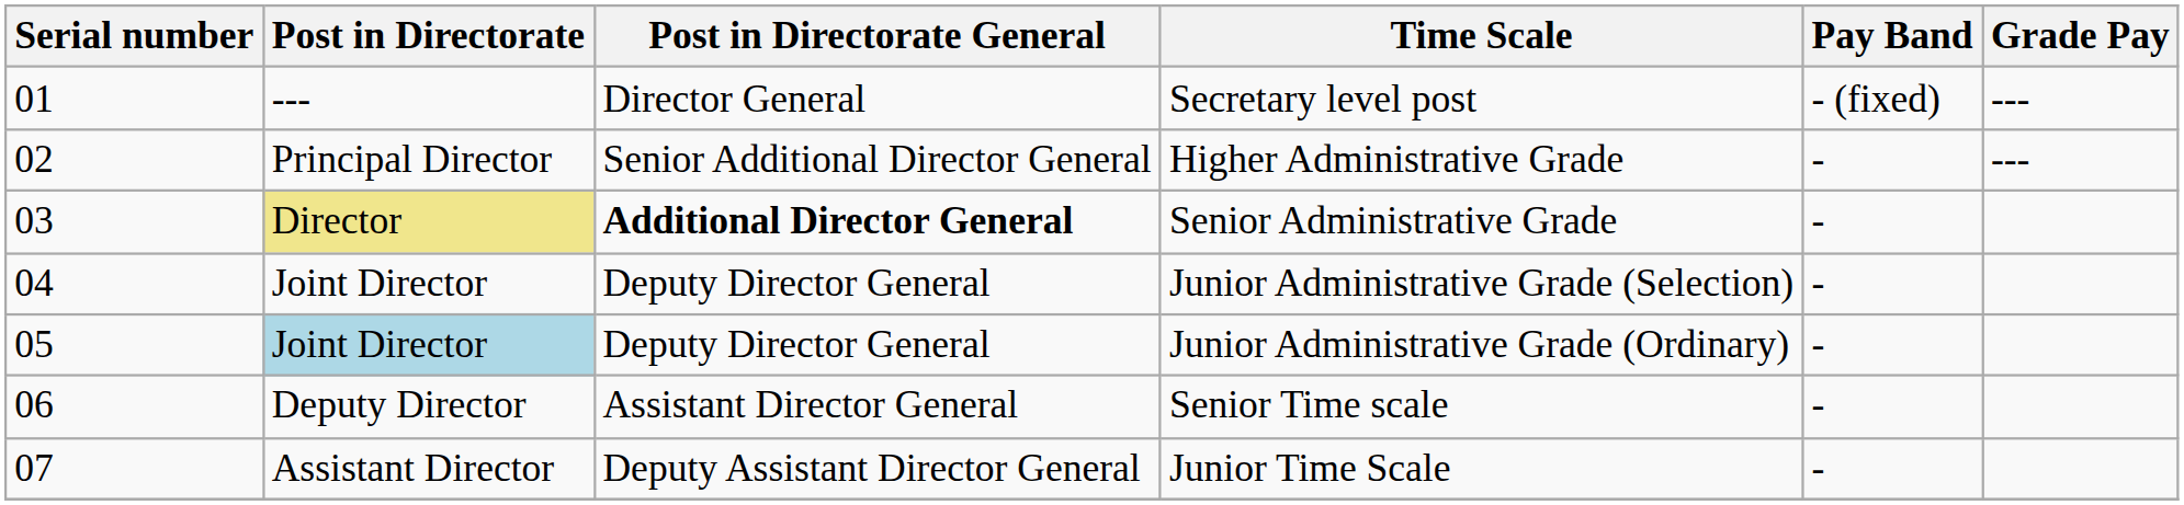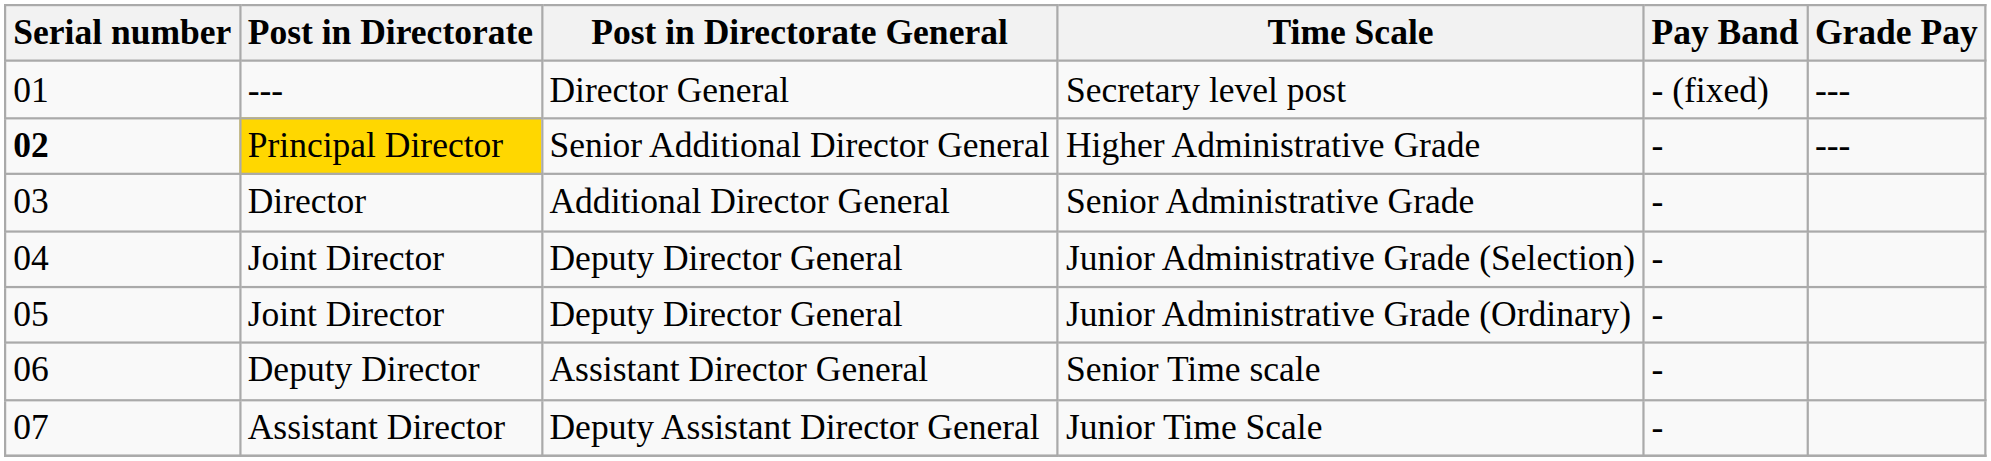Higher Administrative Grade | Serial number: normal -> bold
Higher Administrative Grade | Post in Directorate: no background -> gold background
Senior Administrative Grade | Post in Directorate: khaki background -> no background
Senior Administrative Grade | Post in Directorate General: bold -> normal
Junior Administrative Grade (Ordinary) | Post in Directorate: lightblue background -> no background
